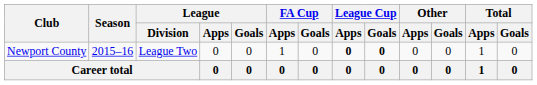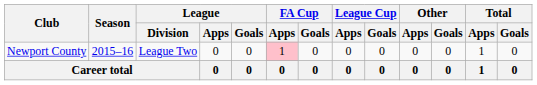Newport County | FA Cup / Apps: no background -> pink background
Newport County | League Cup / Apps: bold -> normal
Newport County | League Cup / Goals: bold -> normal
